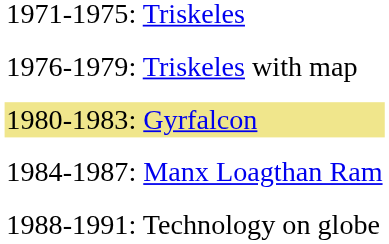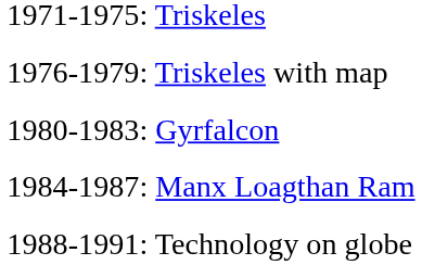row 3 | column 1: khaki background -> no background
